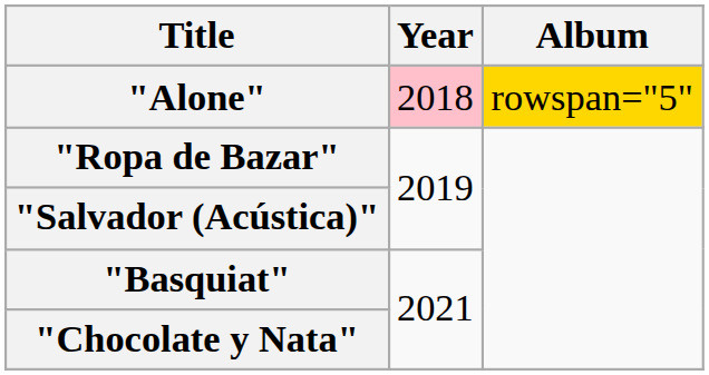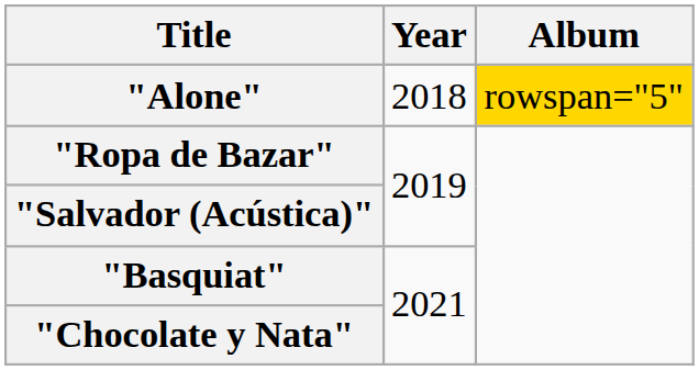"Alone" | Year: pink background -> no background
